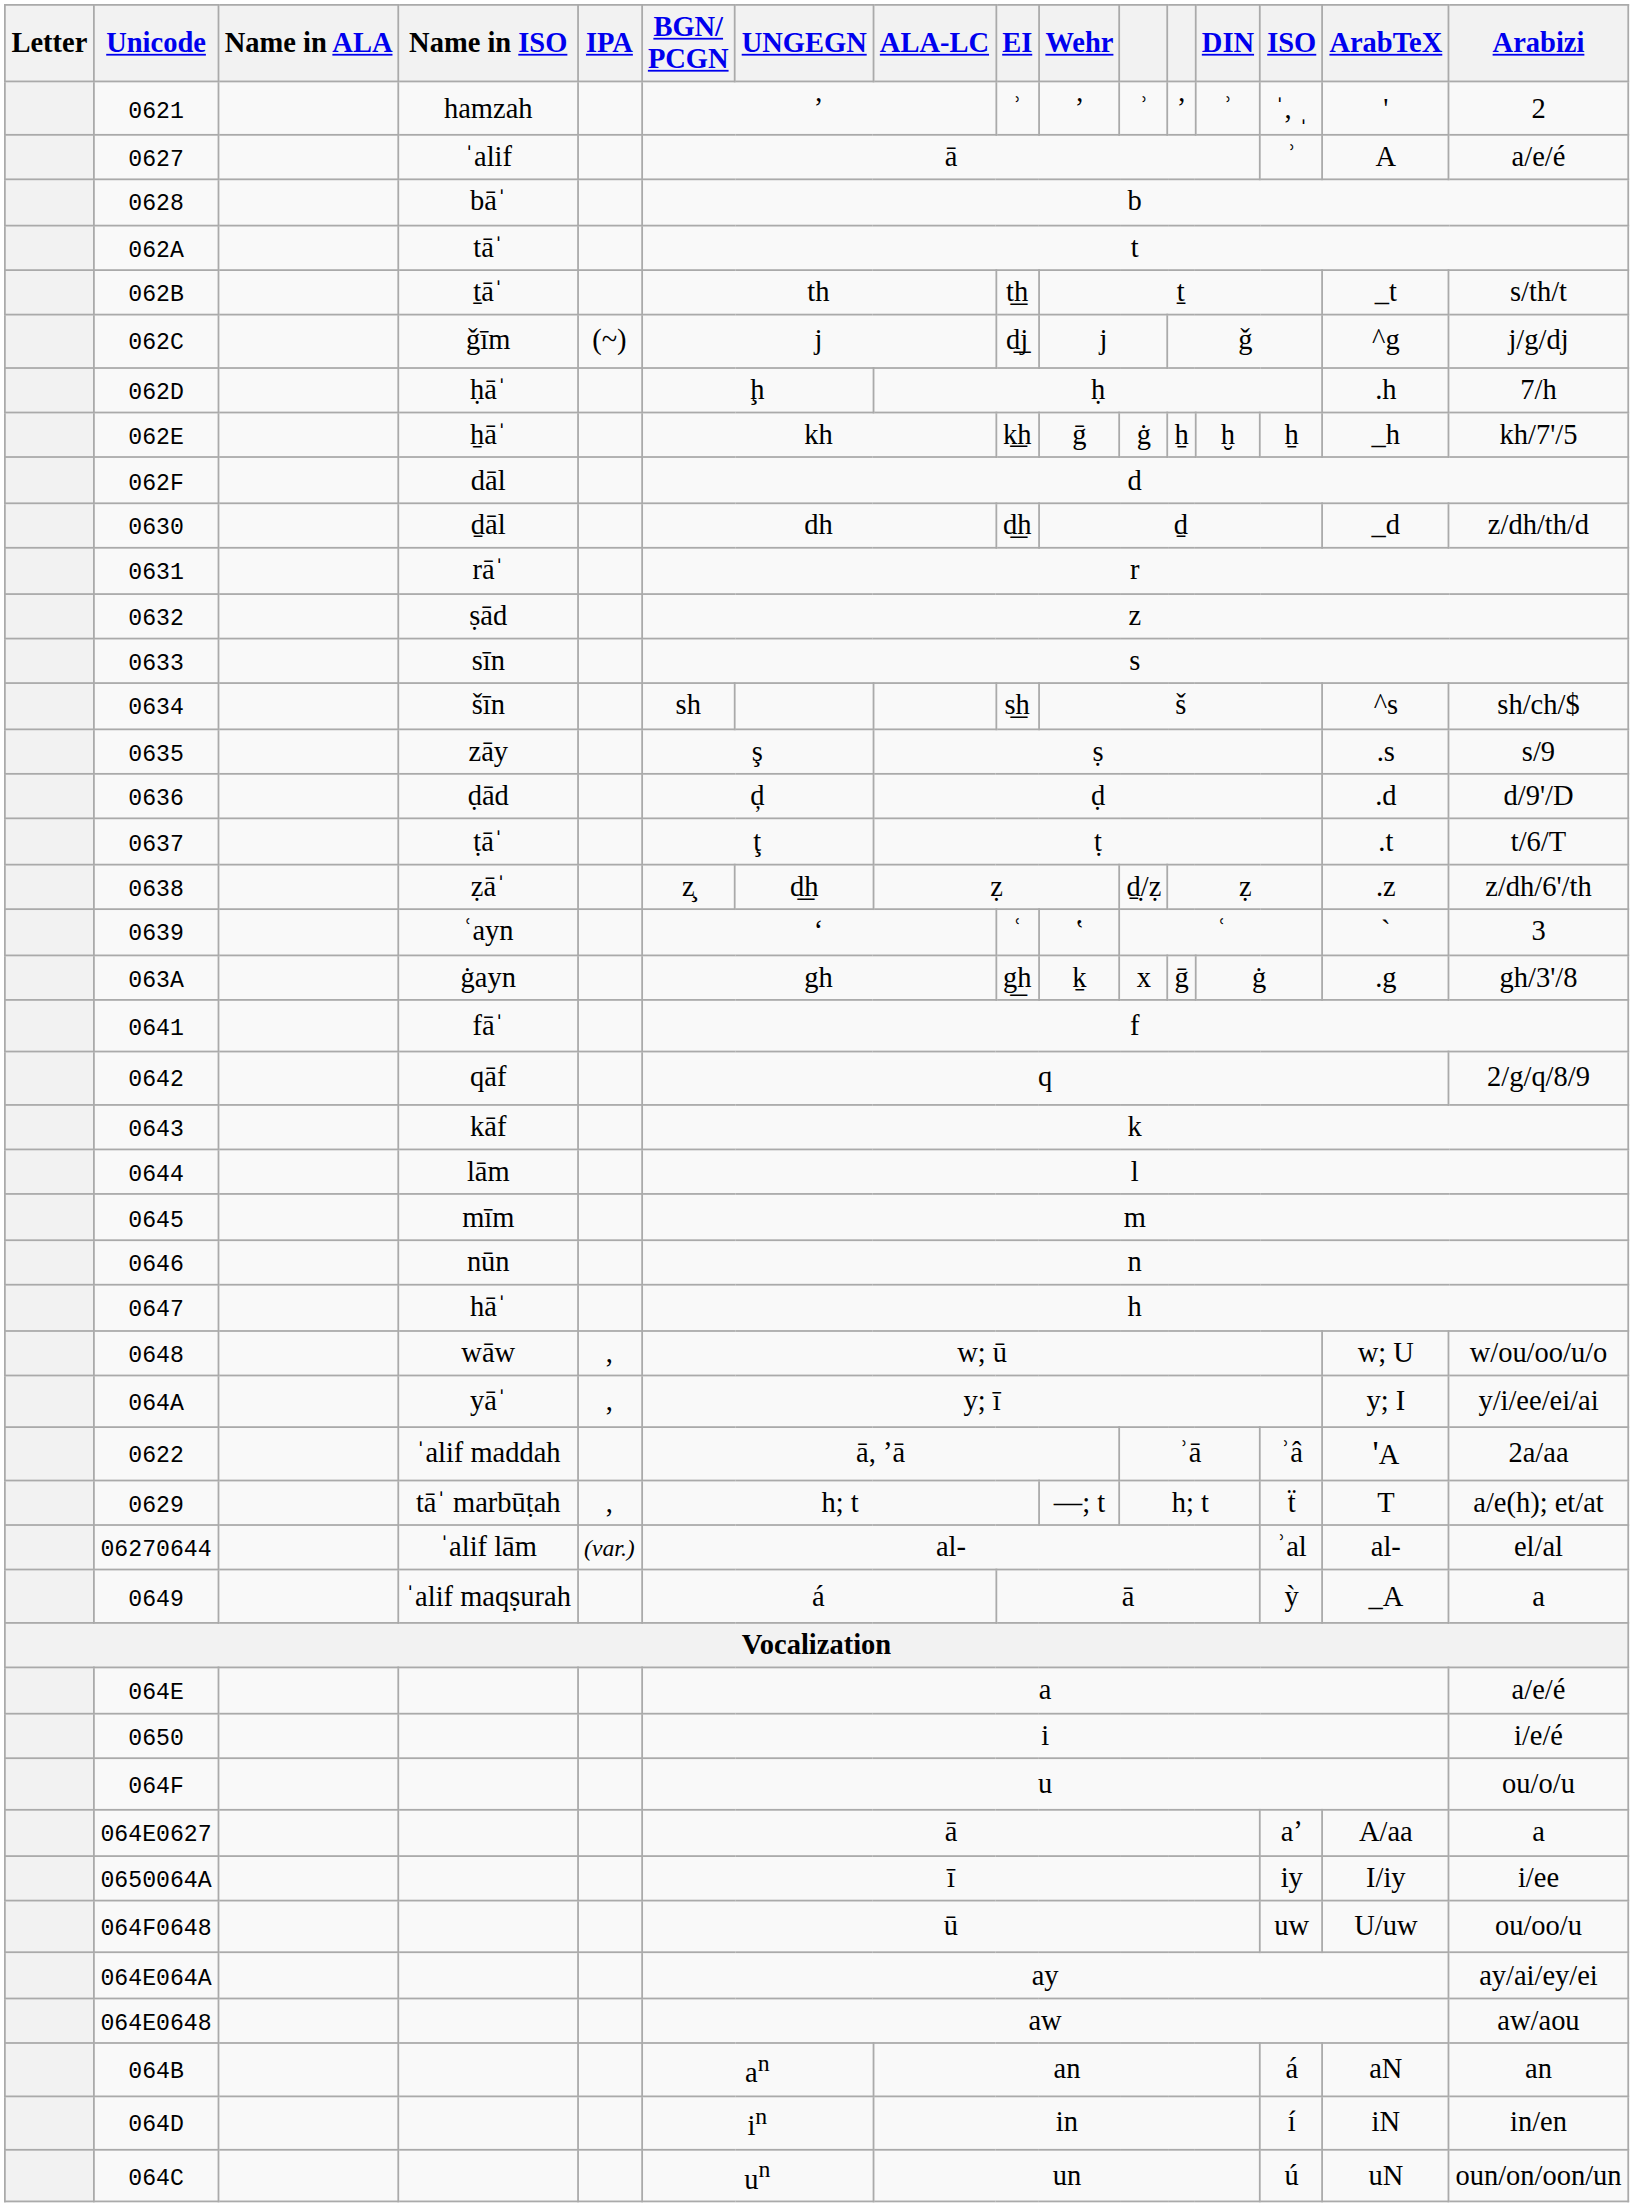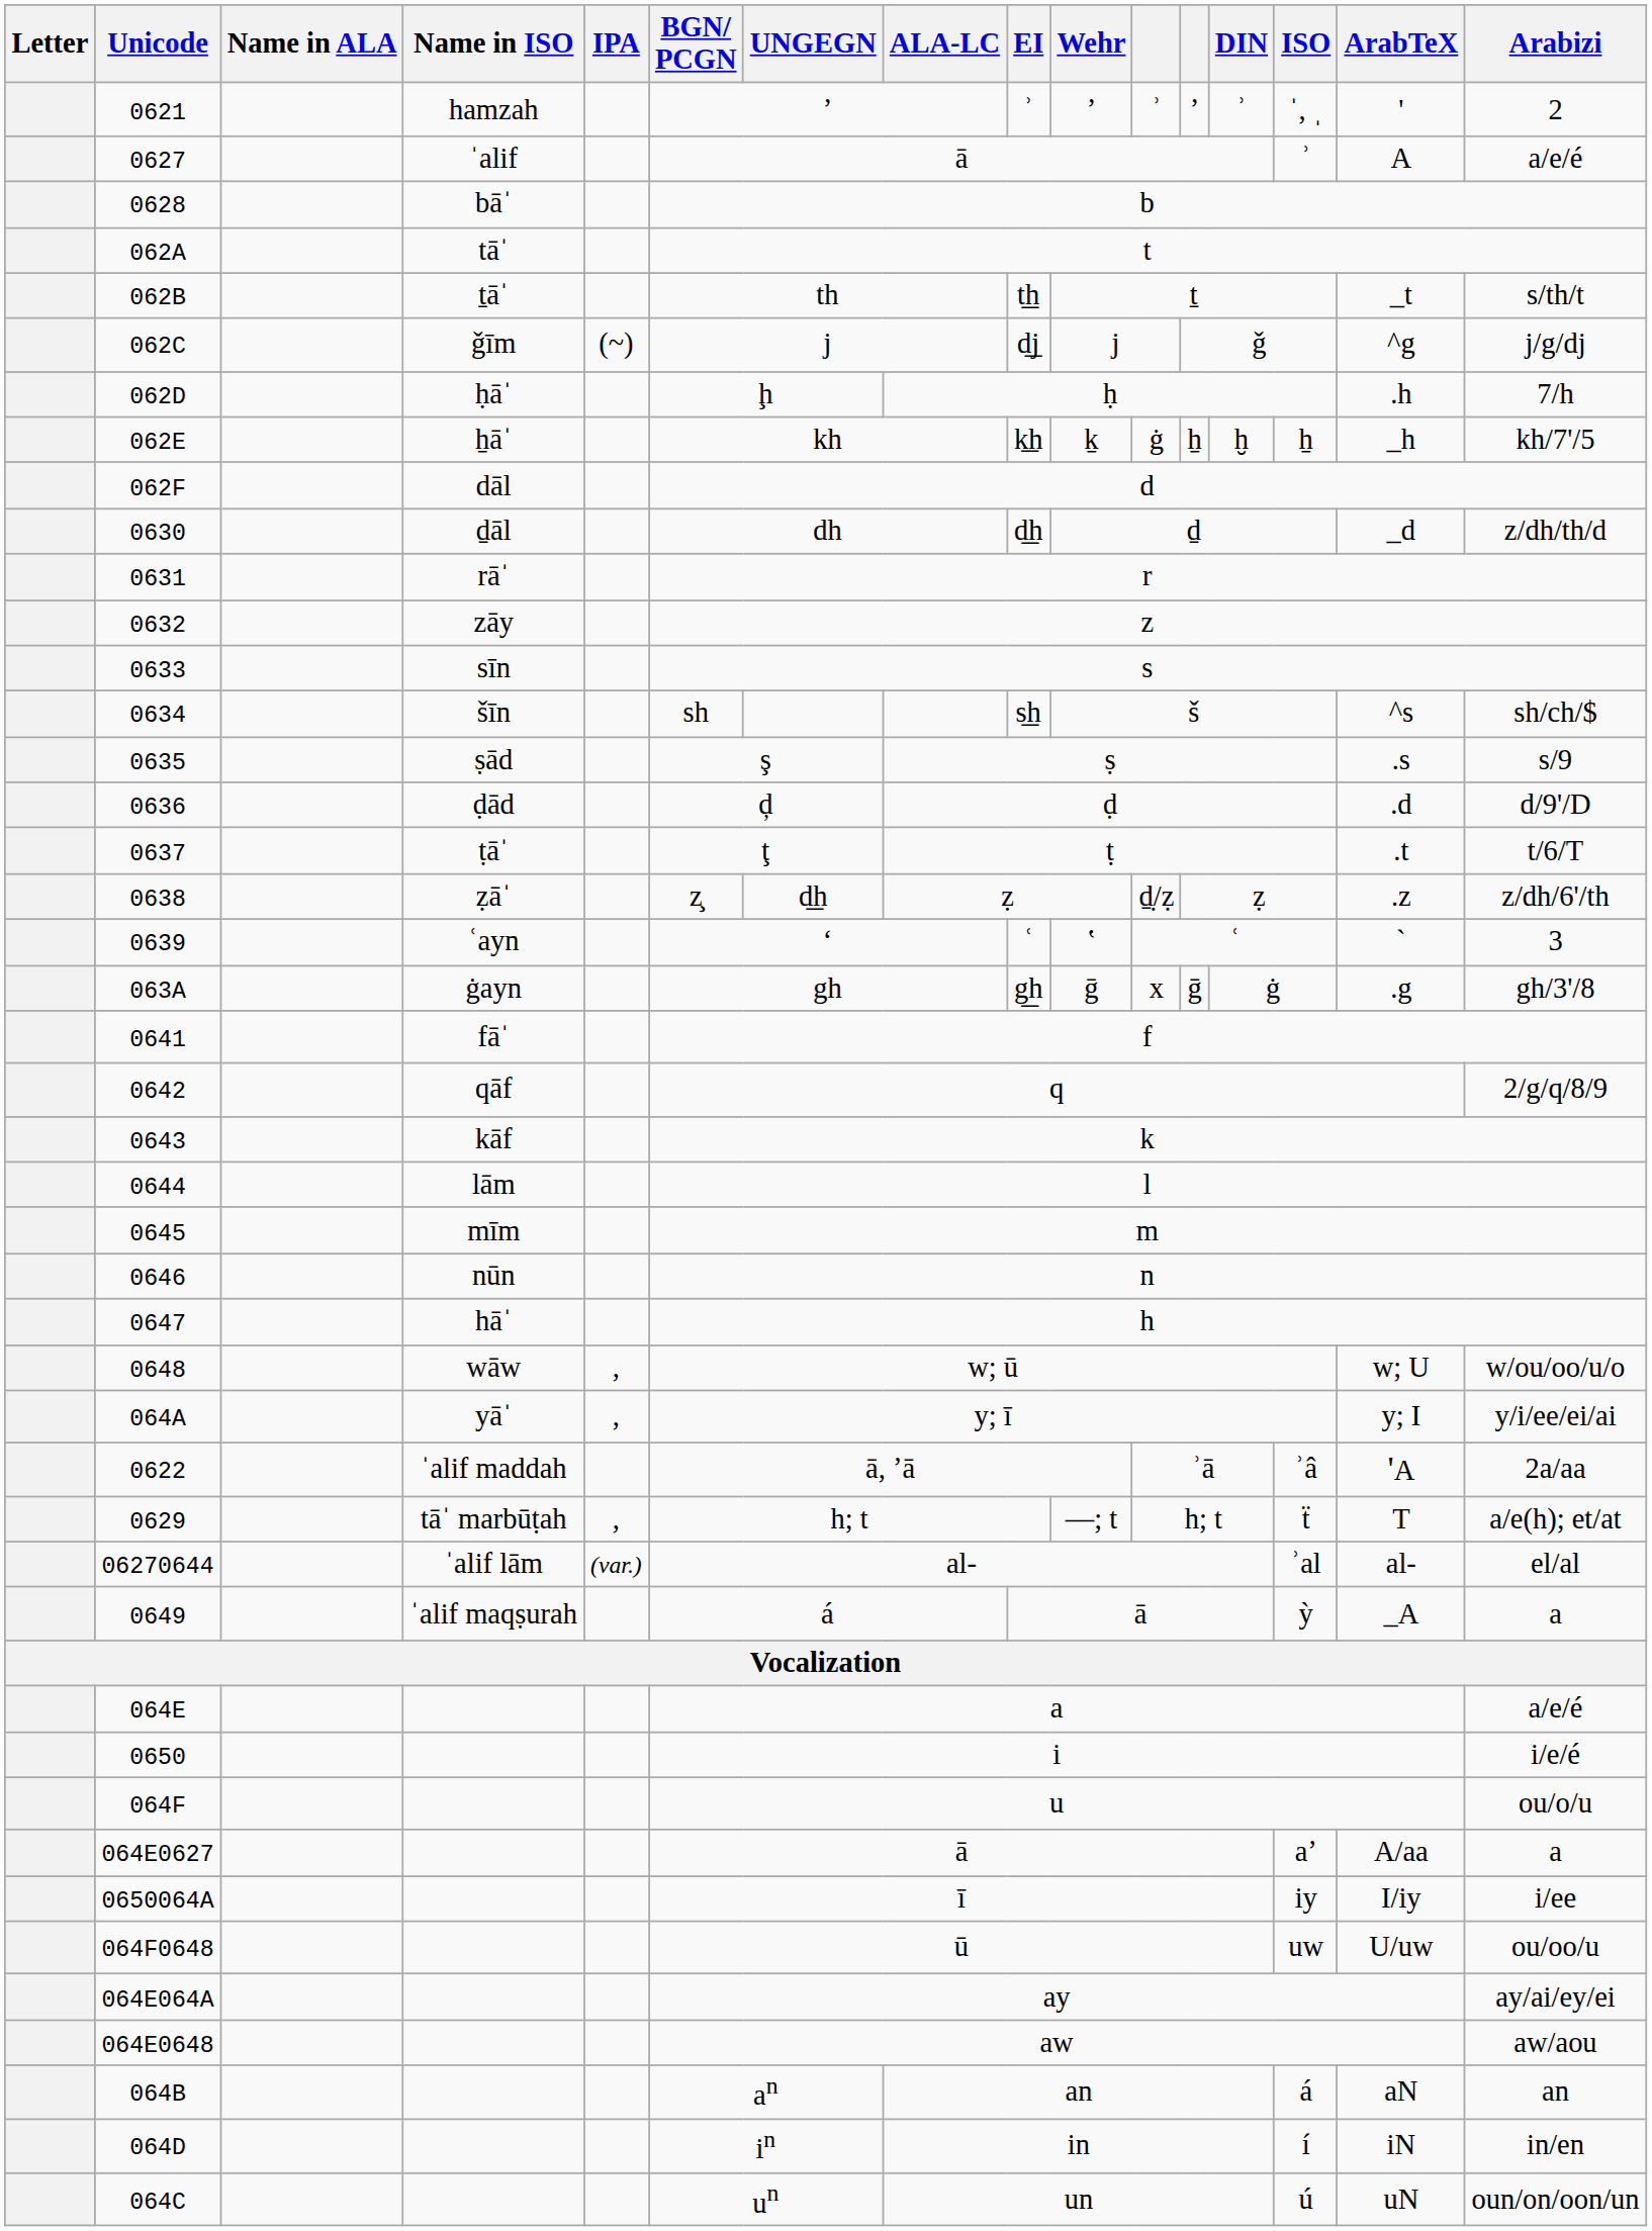062E | Wehr: ḡ -> ḵ
0632 | Name in ISO: ṣād -> zāy
0635 | Name in ISO: zāy -> ṣād
063A | Wehr: ḵ -> ḡ
